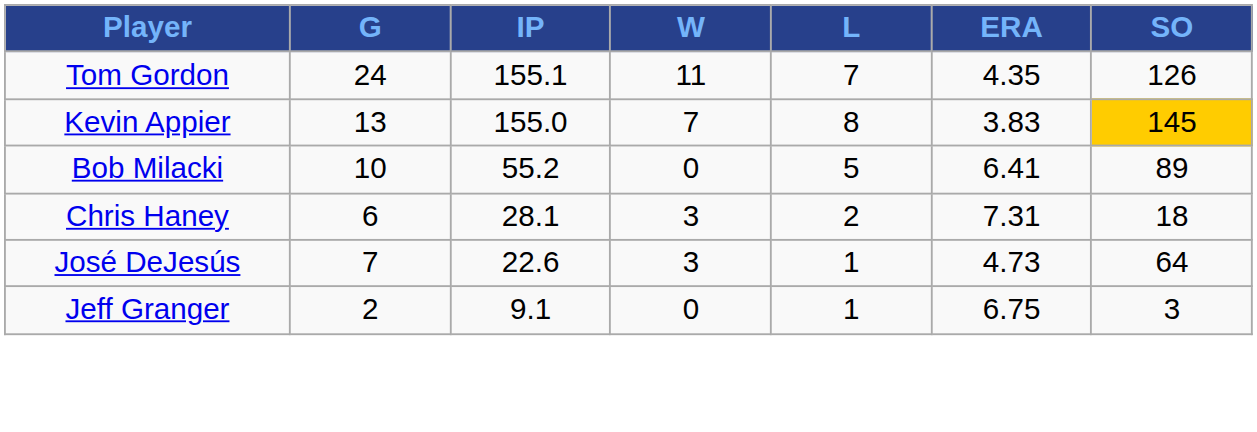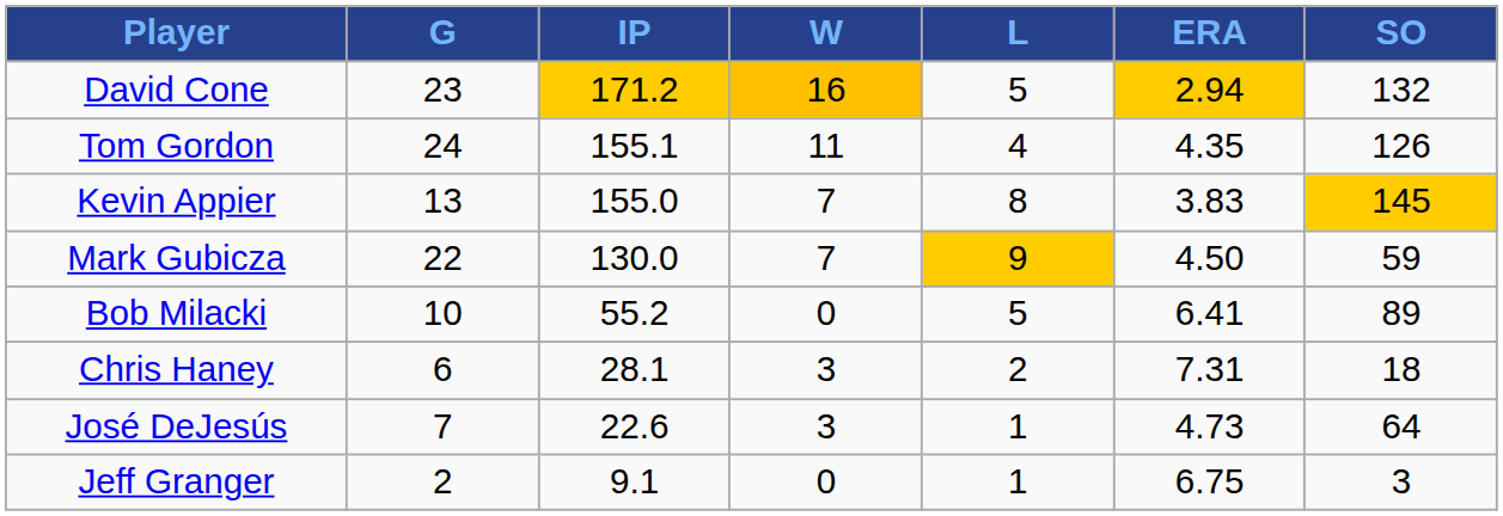+ row: David Cone | 23 | 171.2 | 16 | 5 | 2.94 | 132
Tom Gordon | L: 7 -> 4
+ row: Mark Gubicza | 22 | 130.0 | 7 | 9 | 4.50 | 59
